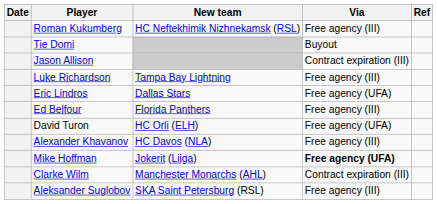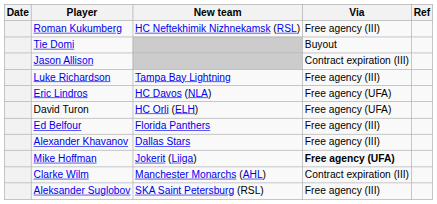Eric Lindros | New team: Dallas Stars -> HC Davos (NLA)
rows swapped: Ed Belfour <-> David Turon
Alexander Khavanov | New team: HC Davos (NLA) -> Dallas Stars
